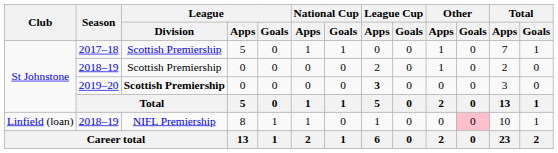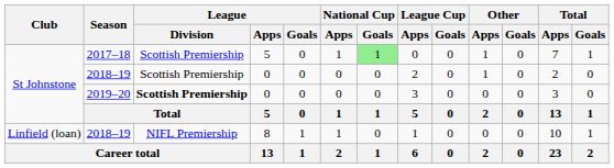2017–18 | National Cup / Goals: no background -> lightgreen background
2019–20 | League Cup / Apps: bold -> normal
2018–19 / 8 | Other / Goals: pink background -> no background
